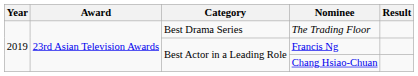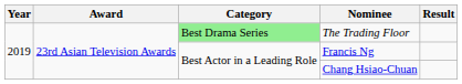The Trading Floor | Category: no background -> lightgreen background
